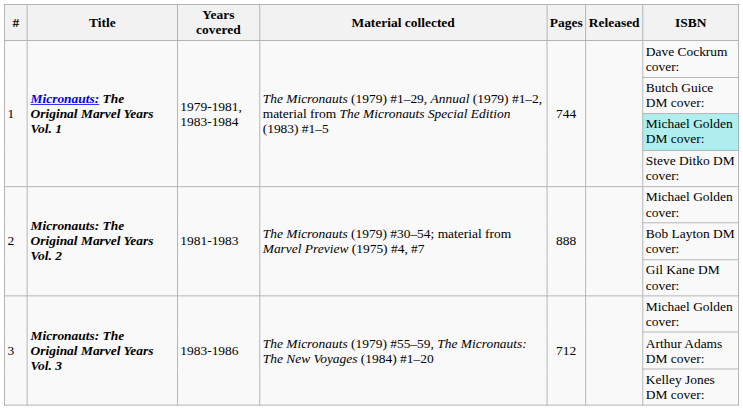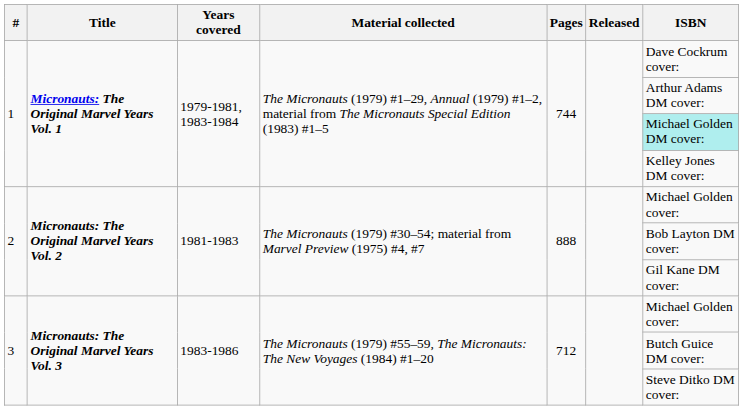row 3 | ISBN: Butch Guice DM cover: -> Arthur Adams DM cover:
row 5 | ISBN: Steve Ditko DM cover: -> Kelley Jones DM cover:
row 10 | ISBN: Arthur Adams DM cover: -> Butch Guice DM cover:
row 11 | ISBN: Kelley Jones DM cover: -> Steve Ditko DM cover:
